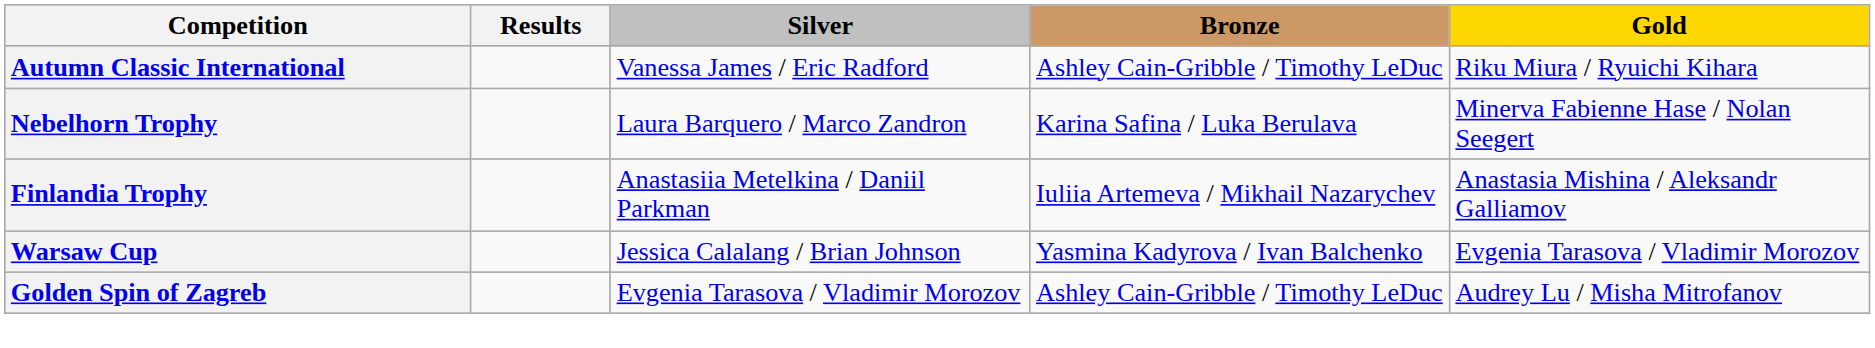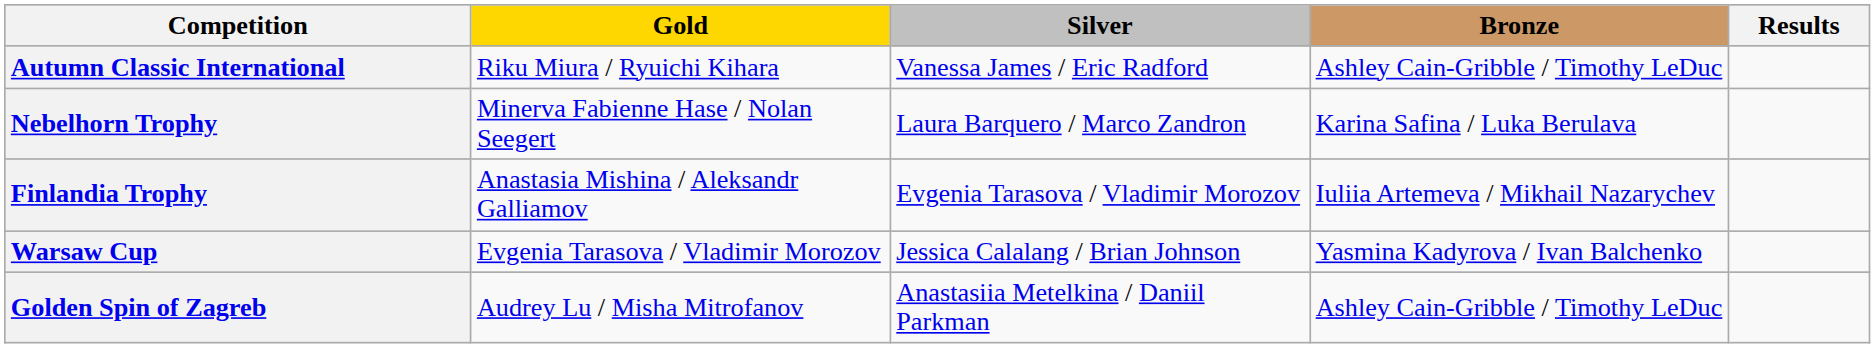columns swapped: Gold <-> Results
Finlandia Trophy | Silver: Anastasiia Metelkina / Daniil Parkman -> Evgenia Tarasova / Vladimir Morozov
Golden Spin of Zagreb | Silver: Evgenia Tarasova / Vladimir Morozov -> Anastasiia Metelkina / Daniil Parkman
